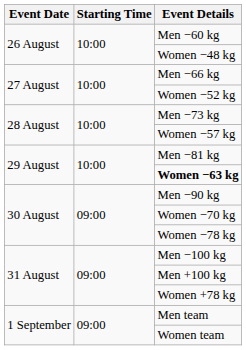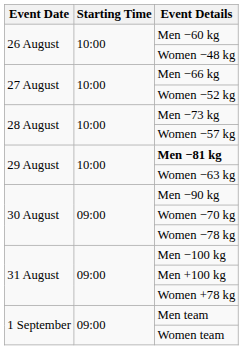Men −81 kg | Event Details: normal -> bold
Women −63 kg | Event Details: bold -> normal
